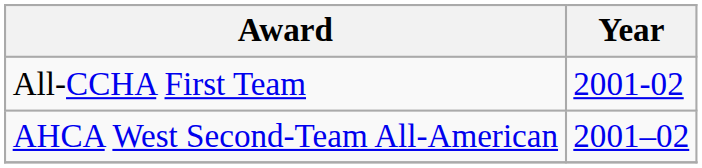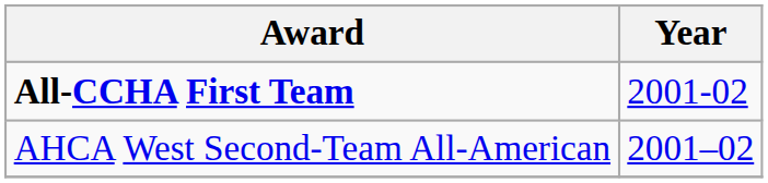row 2 | Award: normal -> bold
